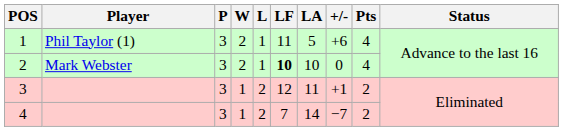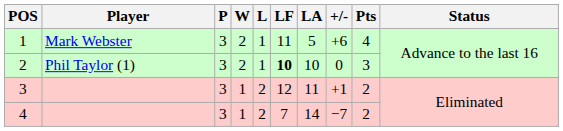row 2 | Player: Phil Taylor (1) -> Mark Webster
row 3 | Player: Mark Webster -> Phil Taylor (1)
row 3 | Pts: 4 -> 3
